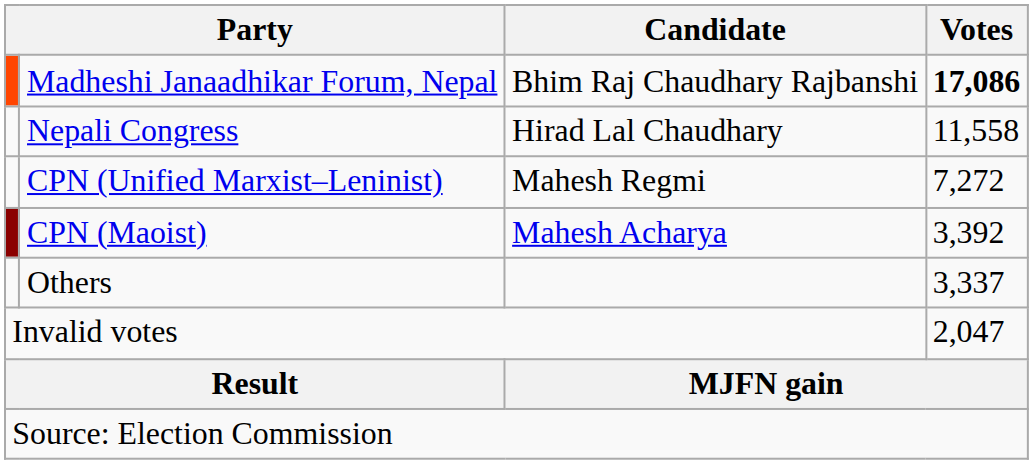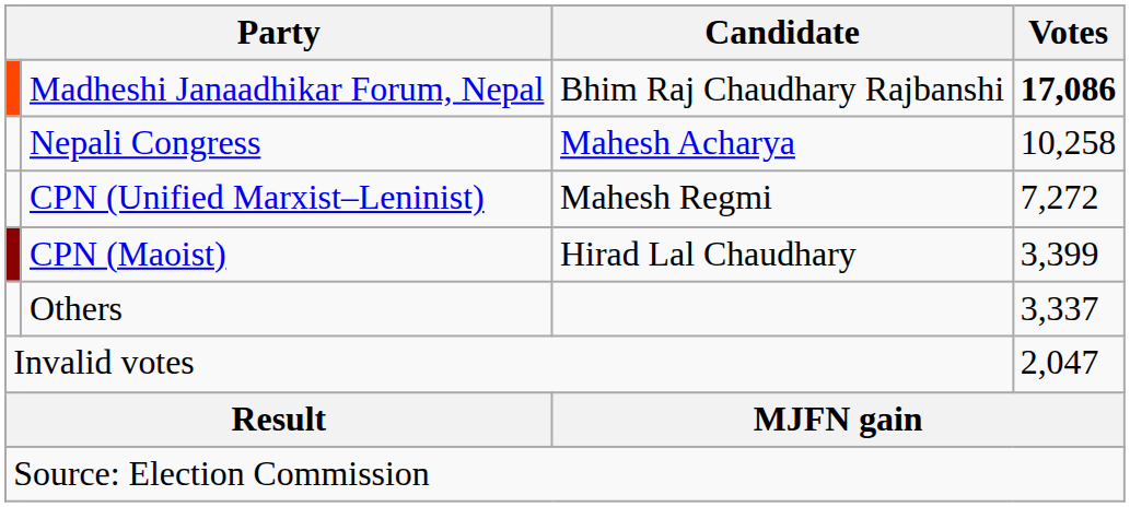Nepali Congress | Candidate: Hirad Lal Chaudhary -> Mahesh Acharya
Nepali Congress | Votes: 11,558 -> 10,258
CPN (Maoist) | Candidate: Mahesh Acharya -> Hirad Lal Chaudhary
CPN (Maoist) | Votes: 3,392 -> 3,399
